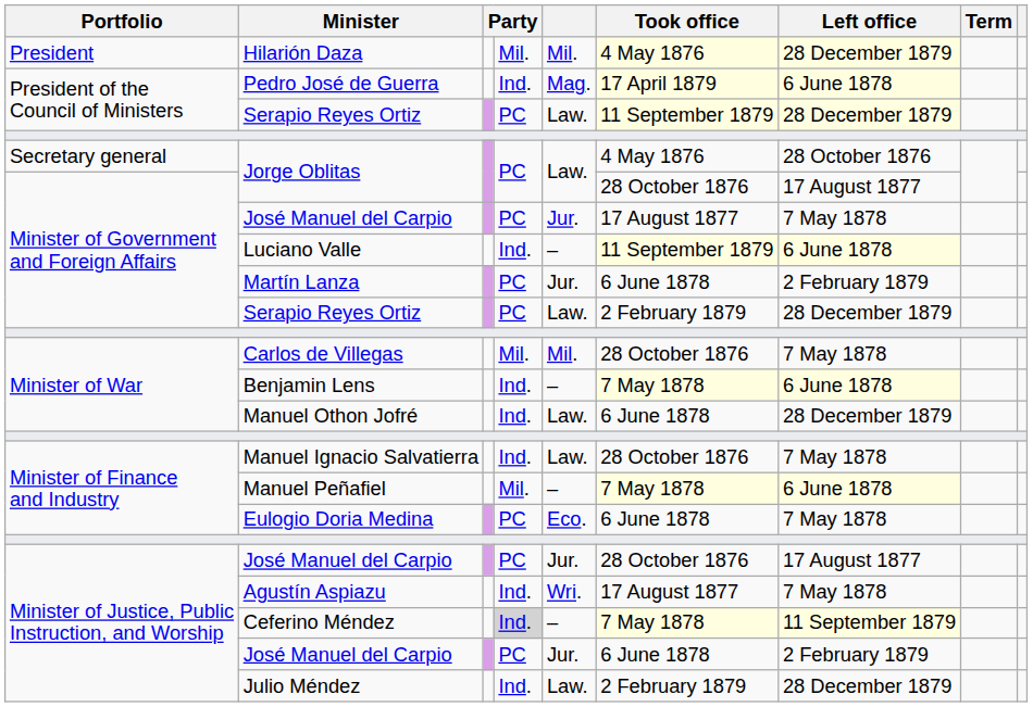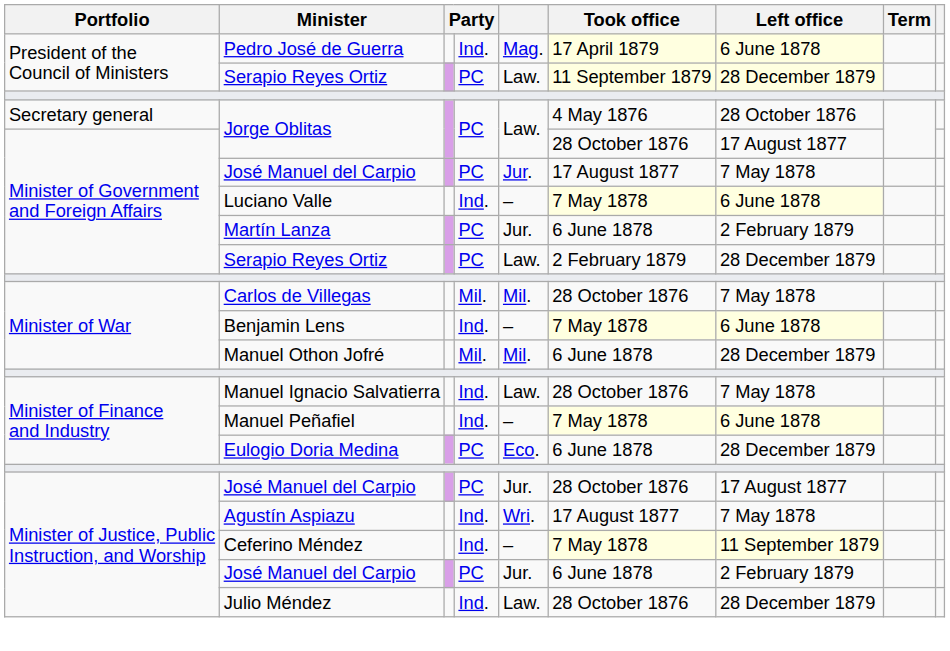- row: President | Hilarión Daza | Mil. | Mil. | 4 May 1876 | 28 December 1879
Luciano Valle | Took office: 11 September 1879 -> 7 May 1878
Manuel Othon Jofré | column 4: Ind. -> Mil.
Manuel Othon Jofré | column 5: Law. -> Mil.
Manuel Peñafiel | column 4: Mil. -> Ind.
Eulogio Doria Medina | Left office: 7 May 1878 -> 28 December 1879
Ceferino Méndez | column 4: lightgrey background -> no background
Julio Méndez | Took office: 2 February 1879 -> 28 October 1876
